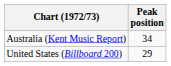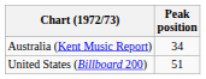United States (Billboard 200) | Peak position: 29 -> 51
